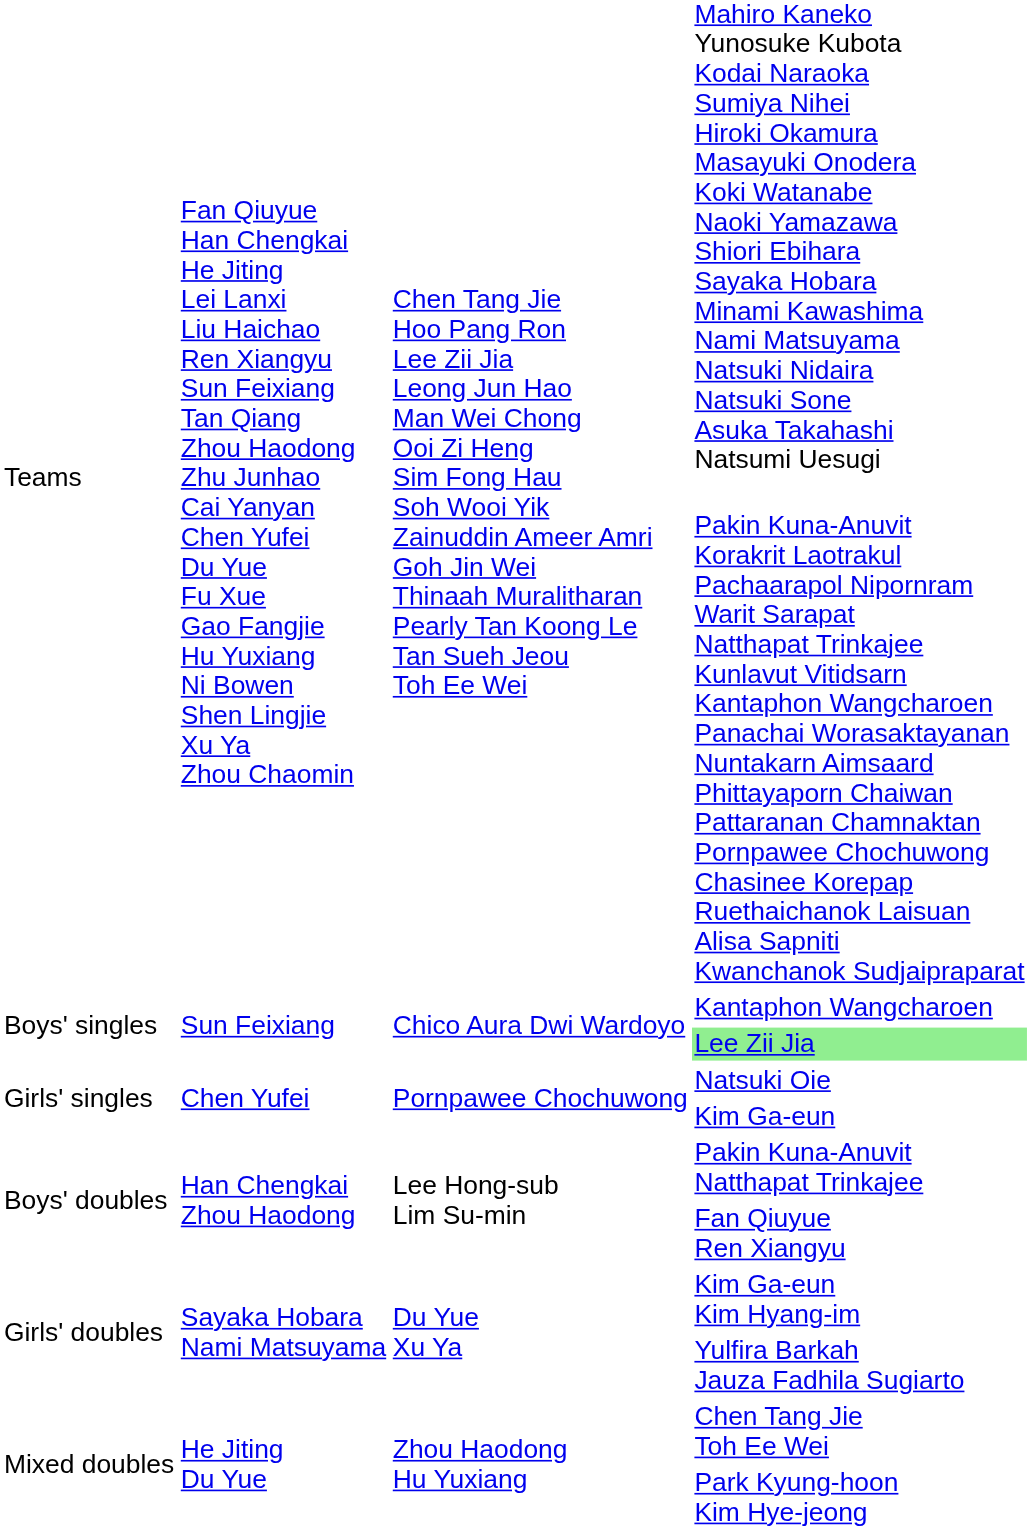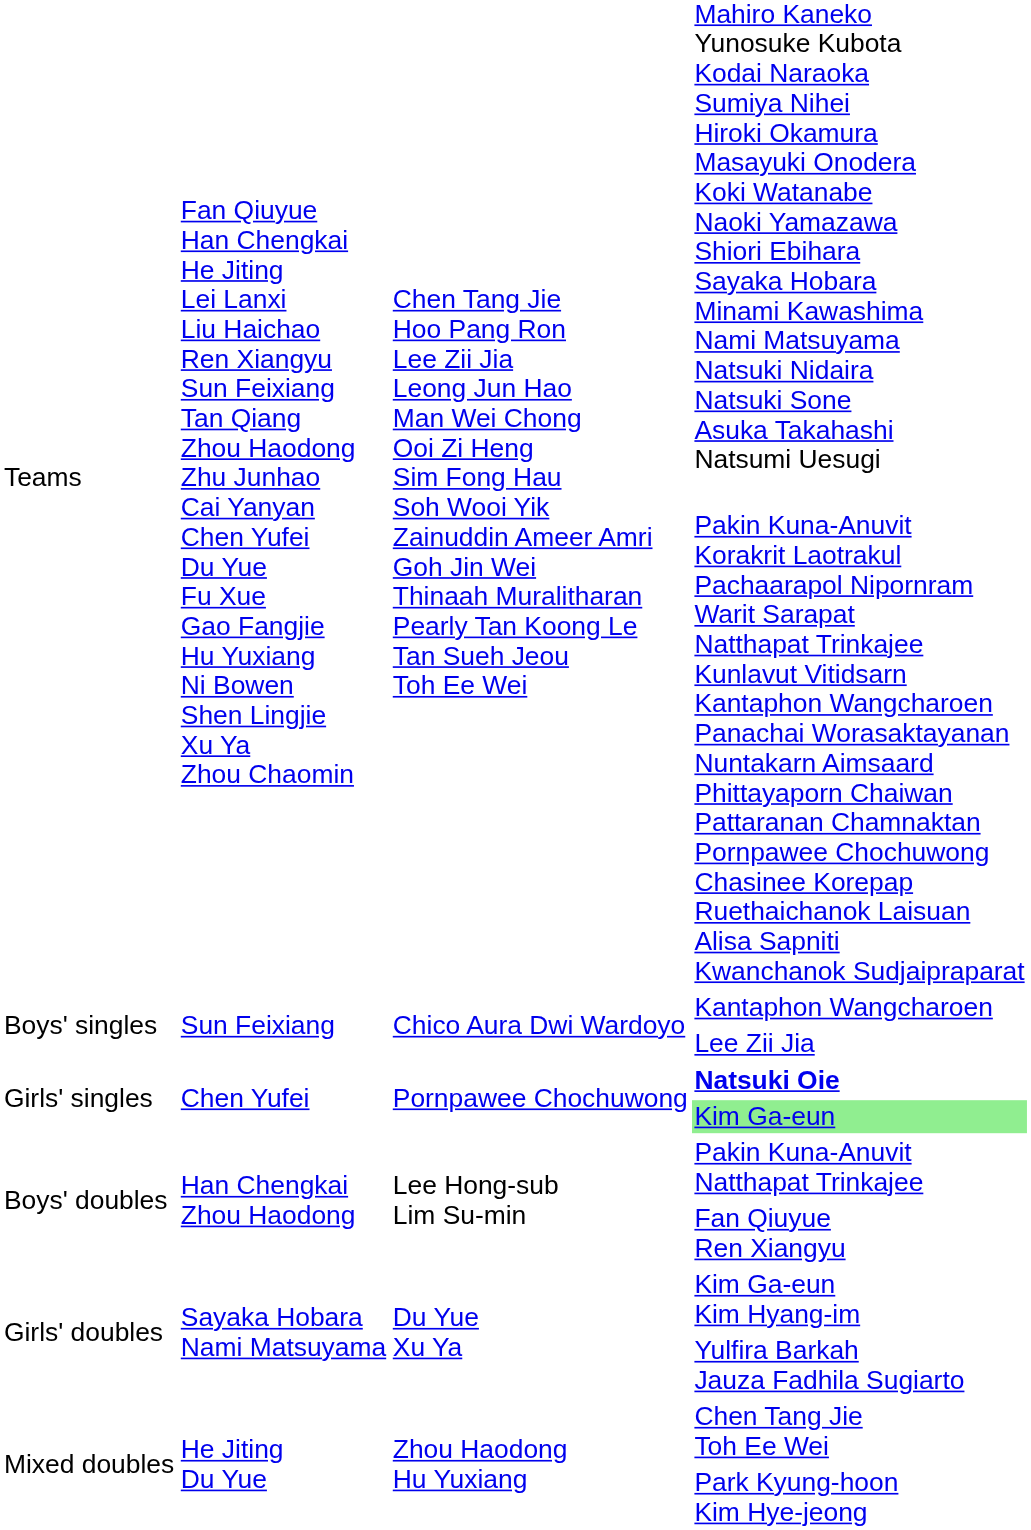Lee Zii Jia | column 4: lightgreen background -> no background
Natsuki Oie | column 4: normal -> bold
Kim Ga-eun | column 4: no background -> lightgreen background
